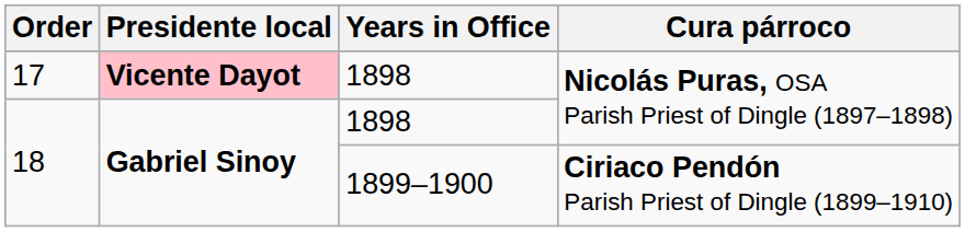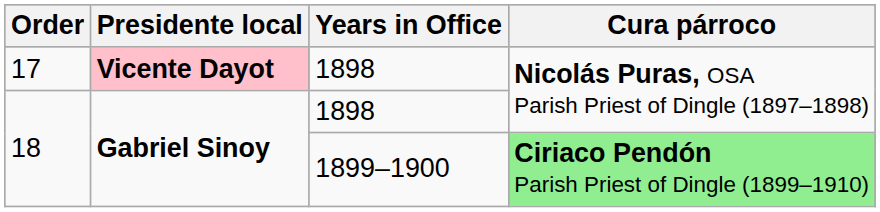18 / 1899–1900 | Cura párroco: no background -> lightgreen background
